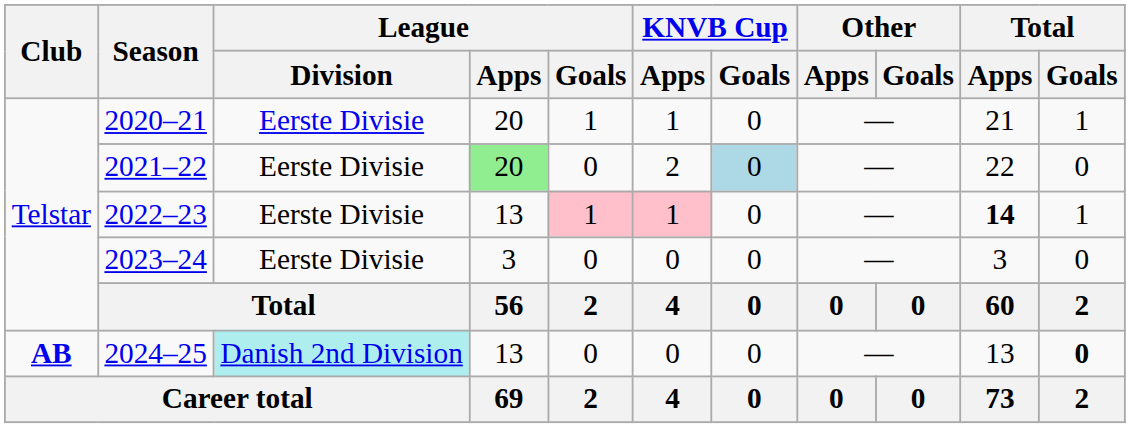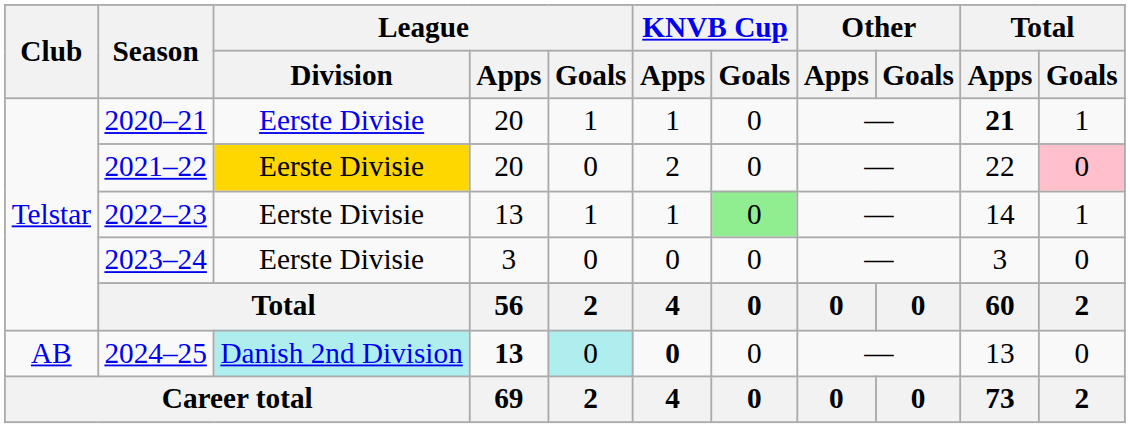2020–21 | Total / Apps: normal -> bold
2021–22 | League / Division: no background -> gold background
2021–22 | League / Apps: lightgreen background -> no background
2021–22 | KNVB Cup / Goals: lightblue background -> no background
2021–22 | Total / Goals: no background -> pink background
2022–23 | League / Goals: pink background -> no background
2022–23 | KNVB Cup / Apps: pink background -> no background
2022–23 | KNVB Cup / Goals: no background -> lightgreen background
2022–23 | Total / Apps: bold -> normal
2024–25 | Club: bold -> normal
2024–25 | League / Apps: normal -> bold
2024–25 | League / Goals: no background -> paleturquoise background
2024–25 | KNVB Cup / Apps: normal -> bold
2024–25 | Total / Goals: bold -> normal
